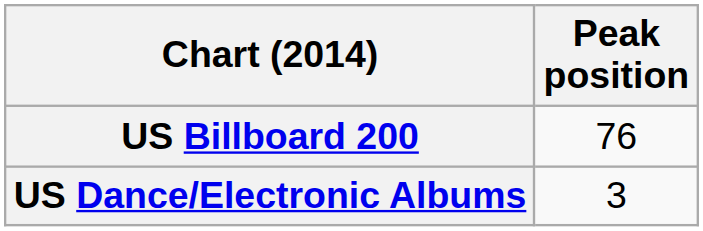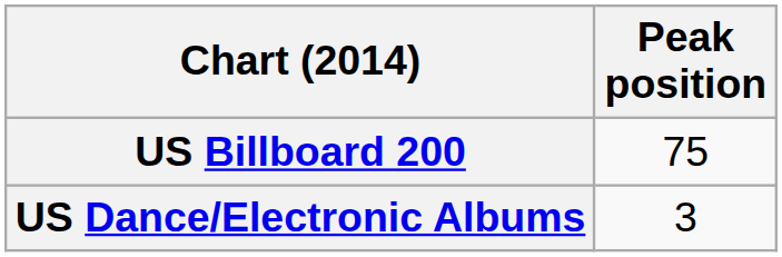US Billboard 200 | Peak position: 76 -> 75
